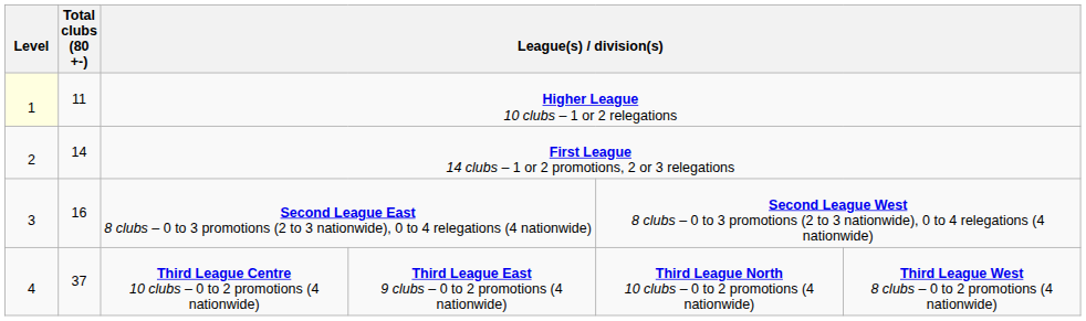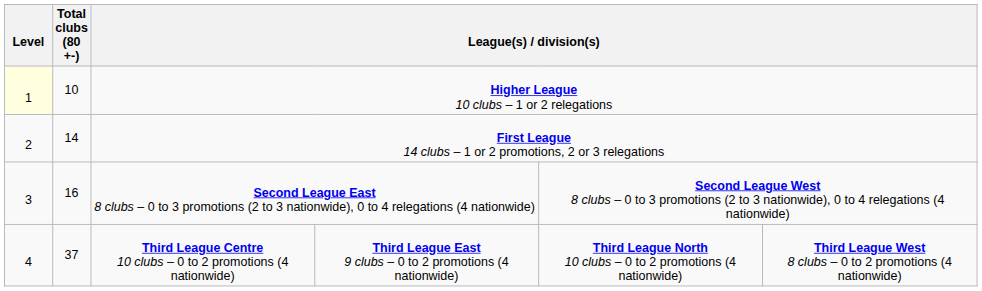Higher League 10 clubs – 1 or 2 relegations | Total clubs (80 +-): 11 -> 10
